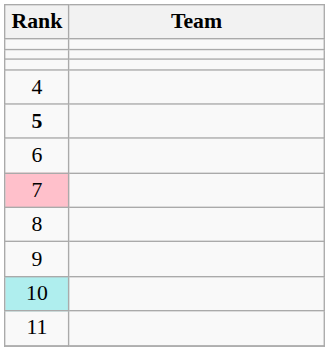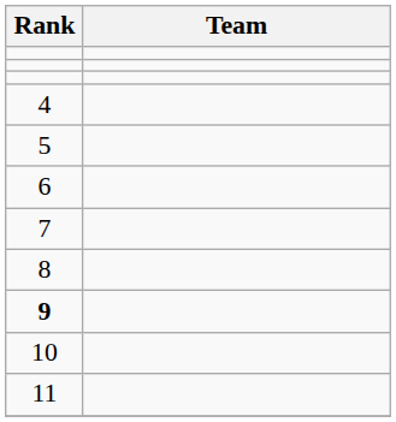row 6 | Rank: bold -> normal
row 8 | Rank: pink background -> no background
row 10 | Rank: normal -> bold
row 11 | Rank: paleturquoise background -> no background
